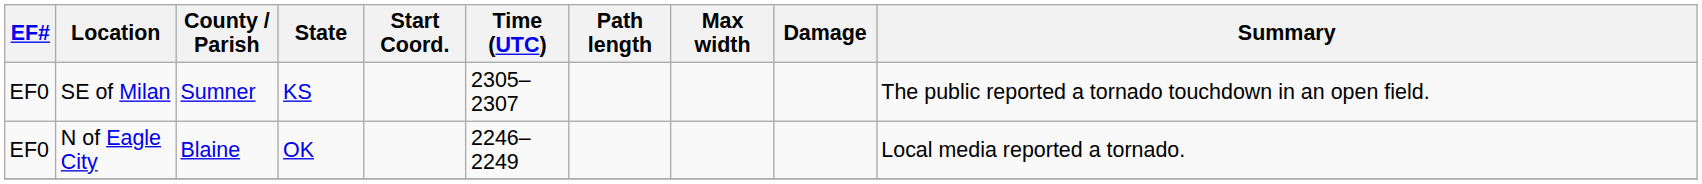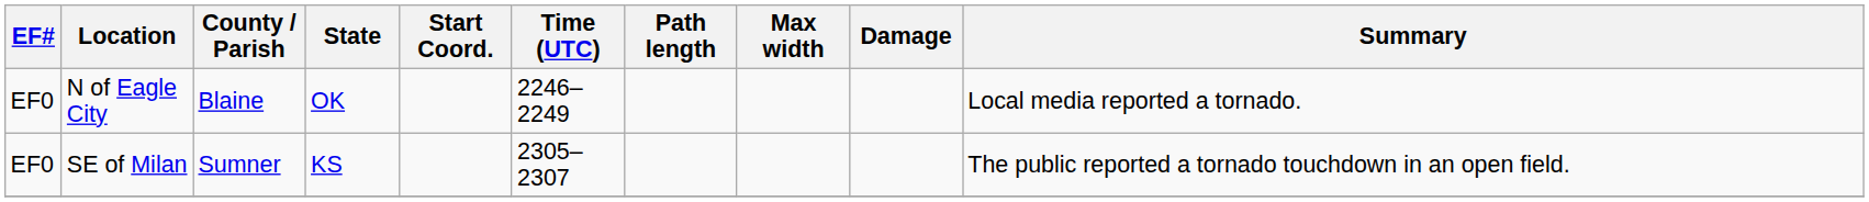rows swapped: N of Eagle City <-> SE of Milan
